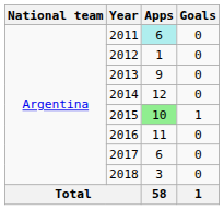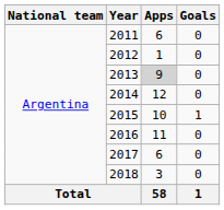2011 | Apps: paleturquoise background -> no background
2013 | Apps: no background -> lightgrey background
2015 | Apps: lightgreen background -> no background
